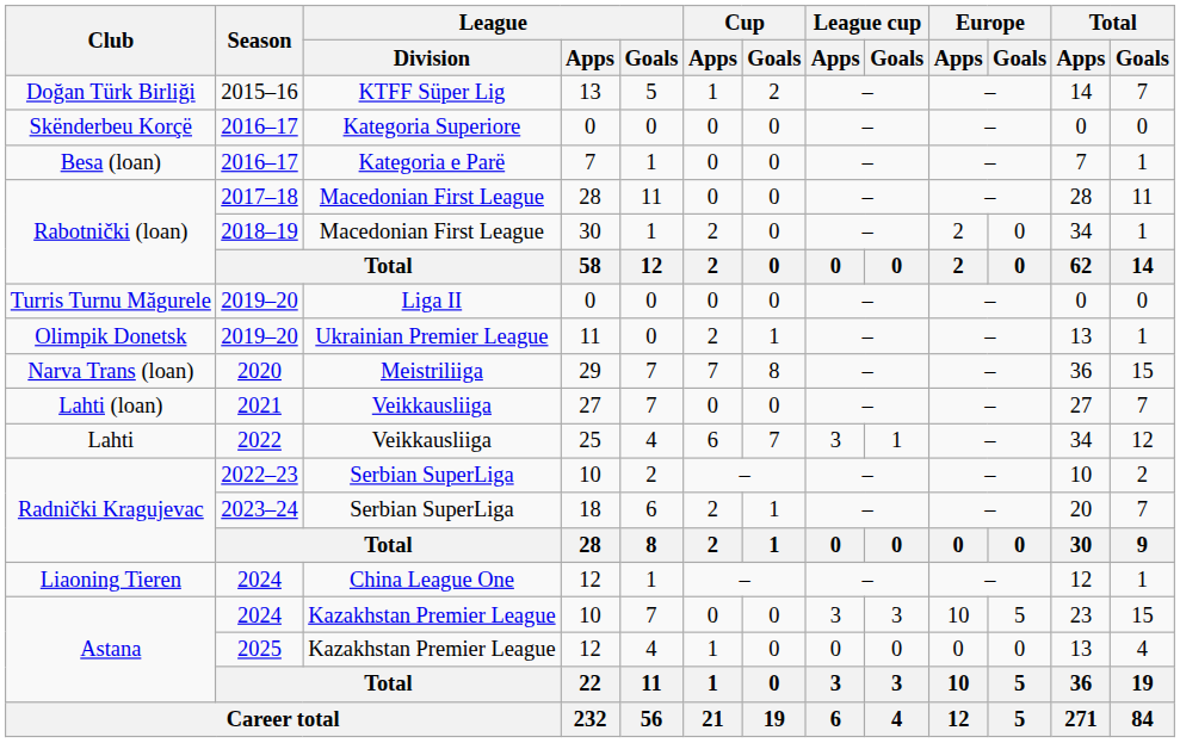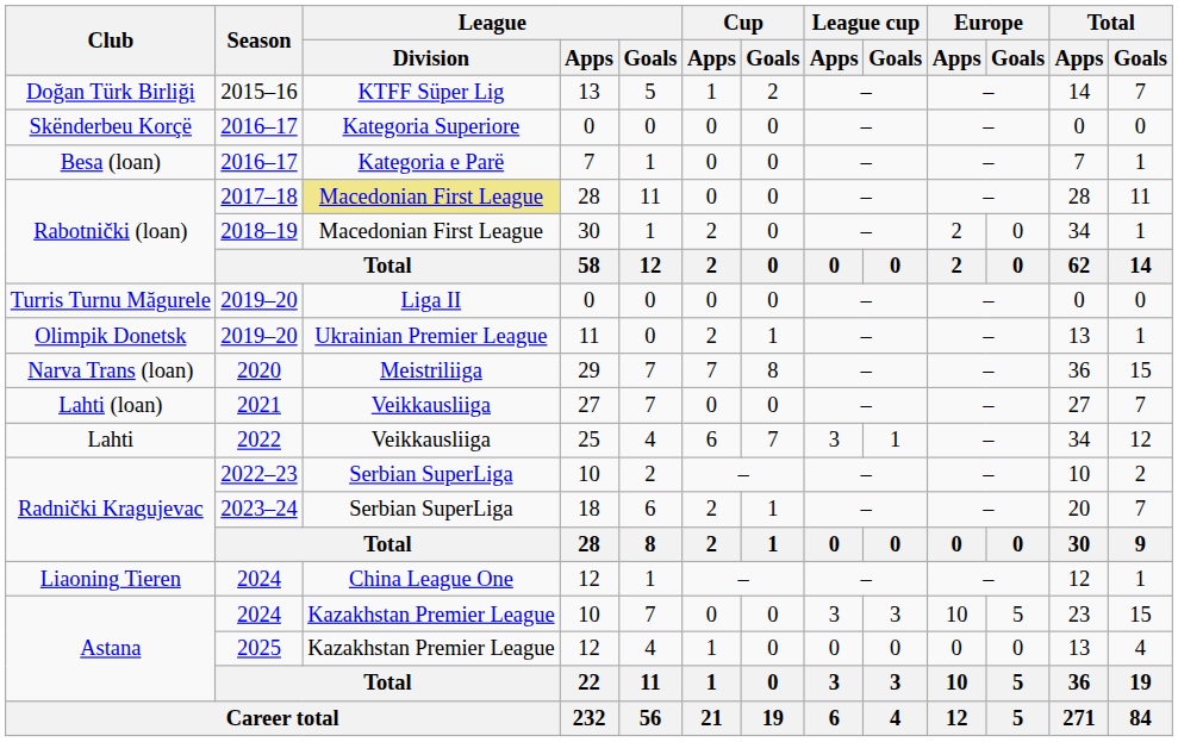Rabotnički (loan) / 2017–18 | League / Division: no background -> khaki background
